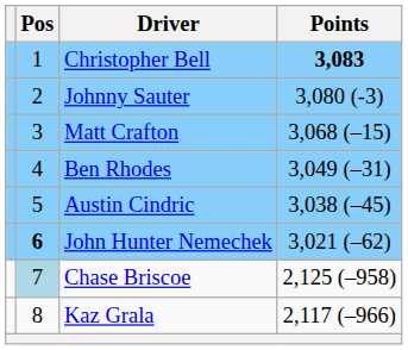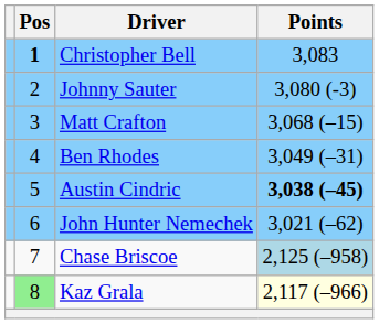Christopher Bell | Pos: normal -> bold
Christopher Bell | Points: bold -> normal
Austin Cindric | Points: normal -> bold
John Hunter Nemechek | Pos: bold -> normal
Chase Briscoe | Pos: lightblue background -> no background
Chase Briscoe | Points: no background -> lightblue background
Kaz Grala | Pos: no background -> lightgreen background
Kaz Grala | Points: no background -> lightyellow background
